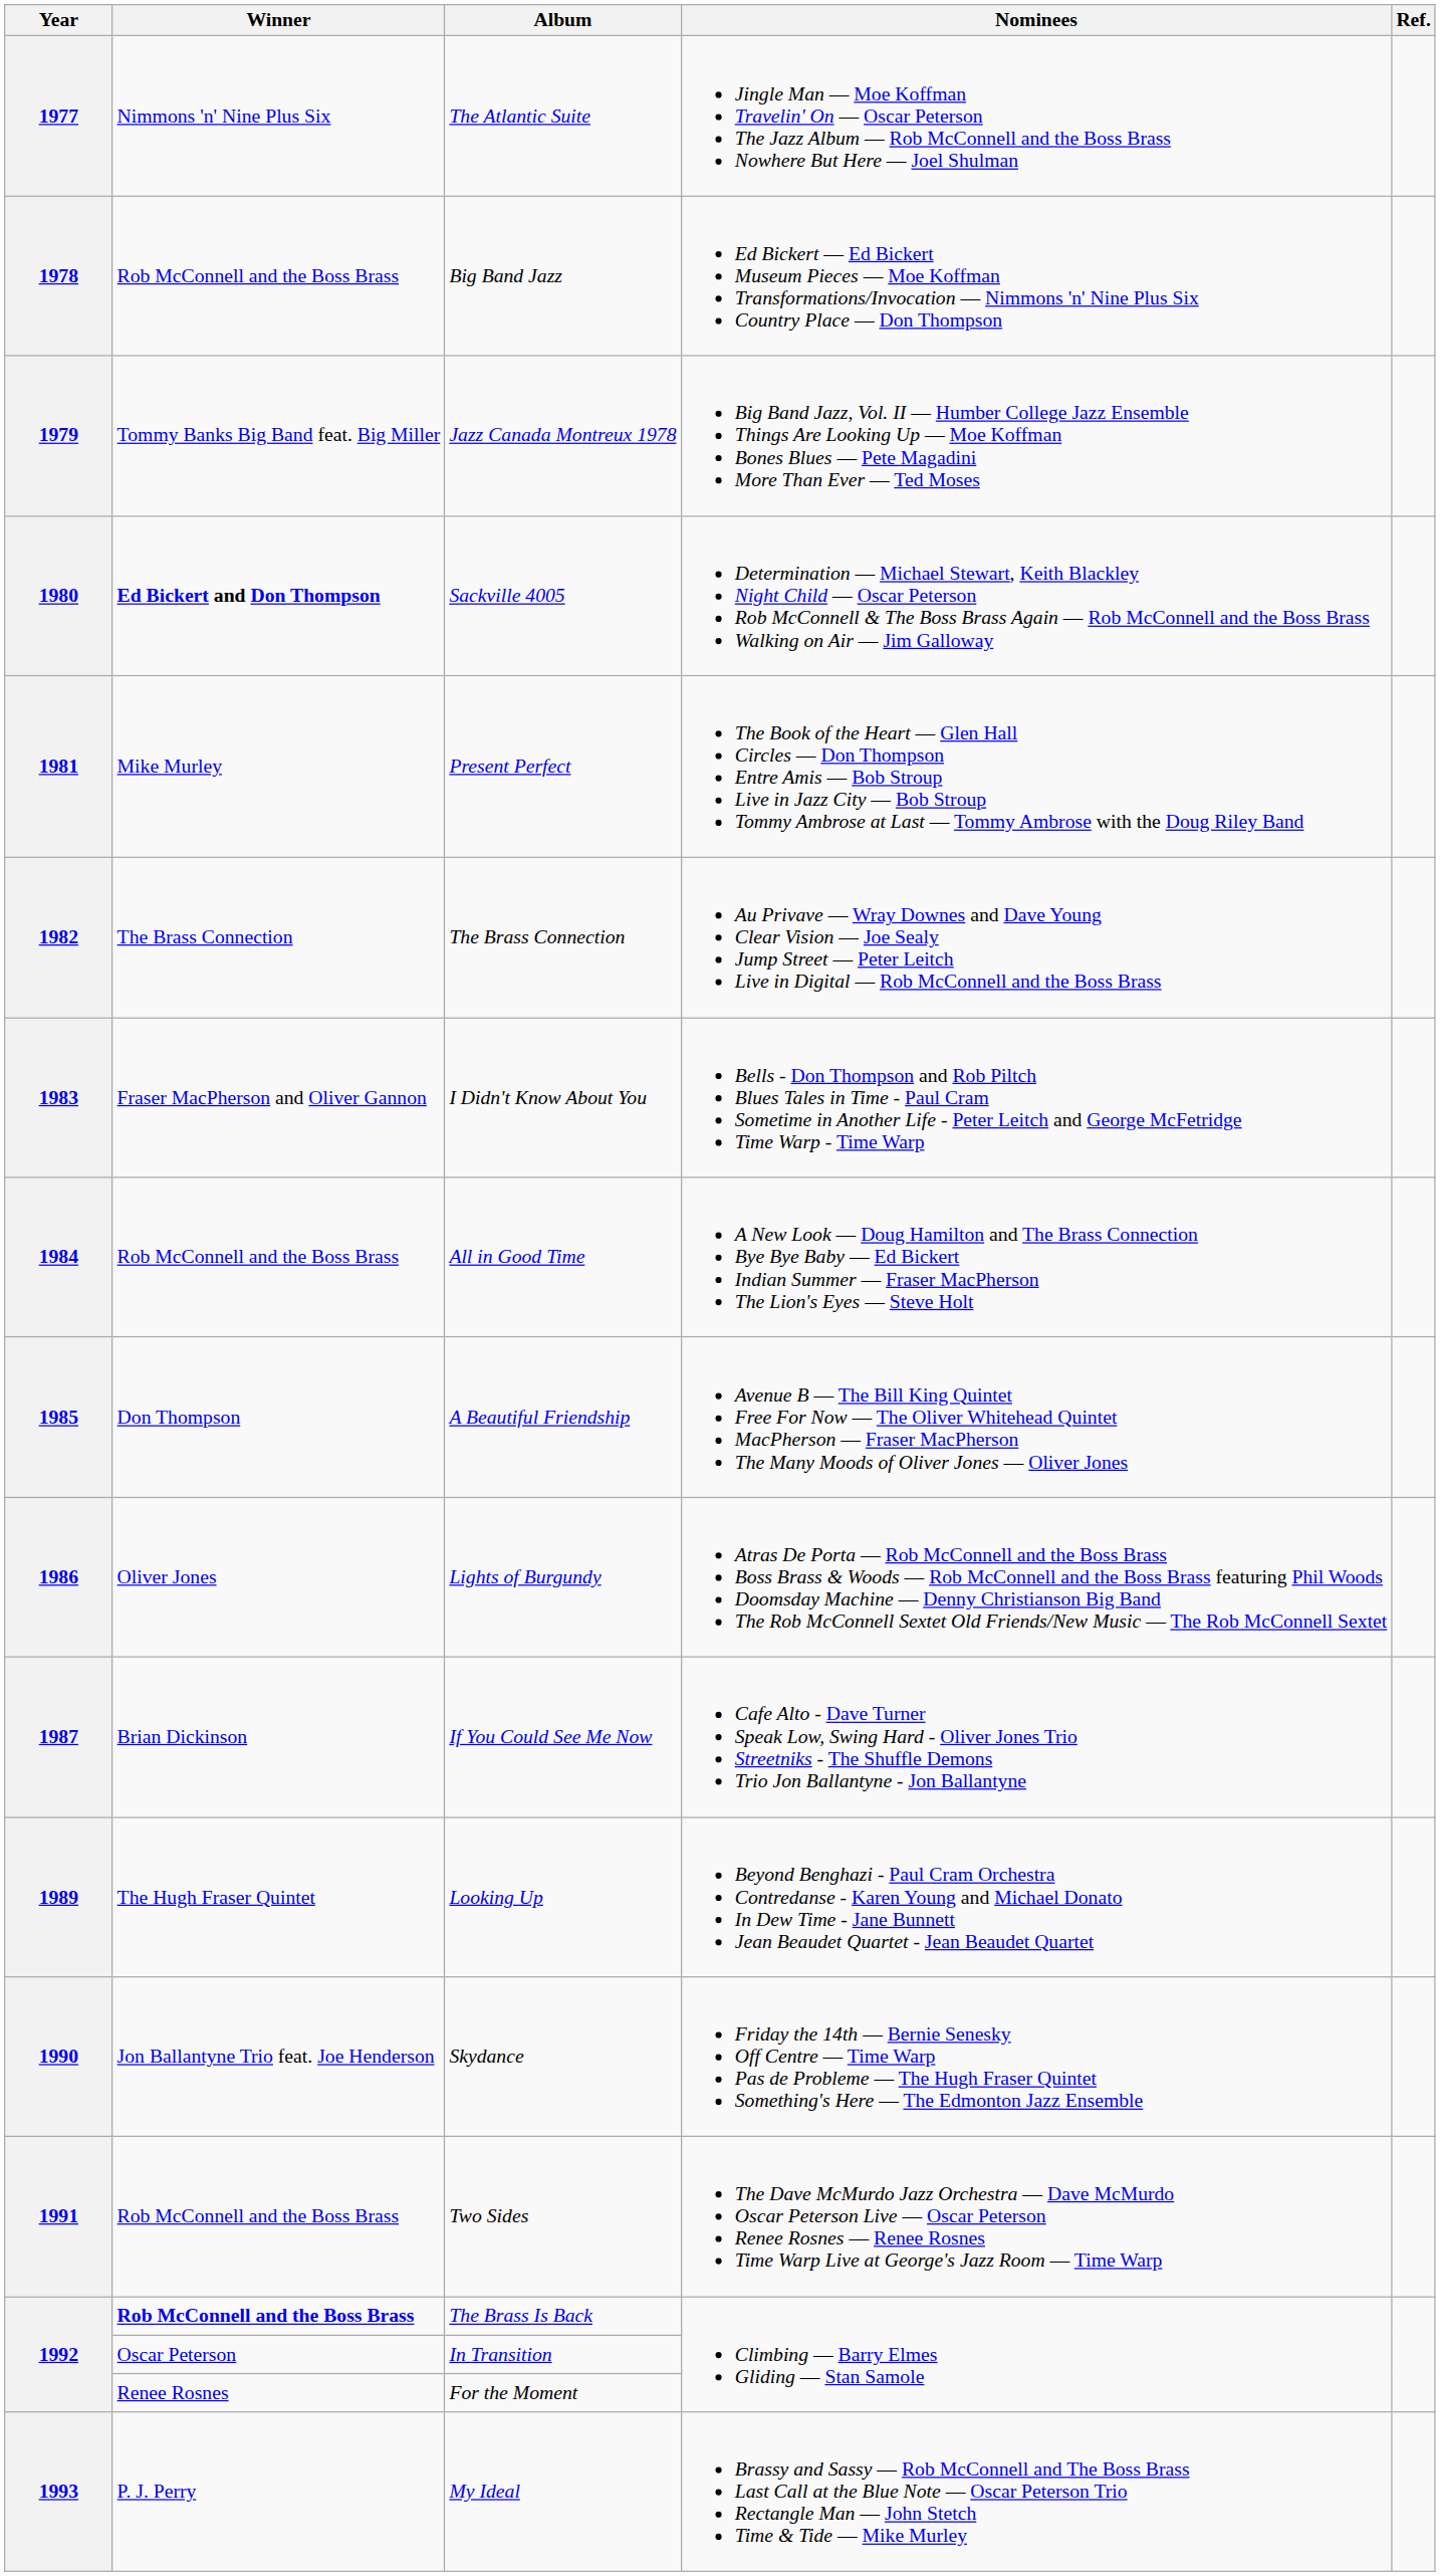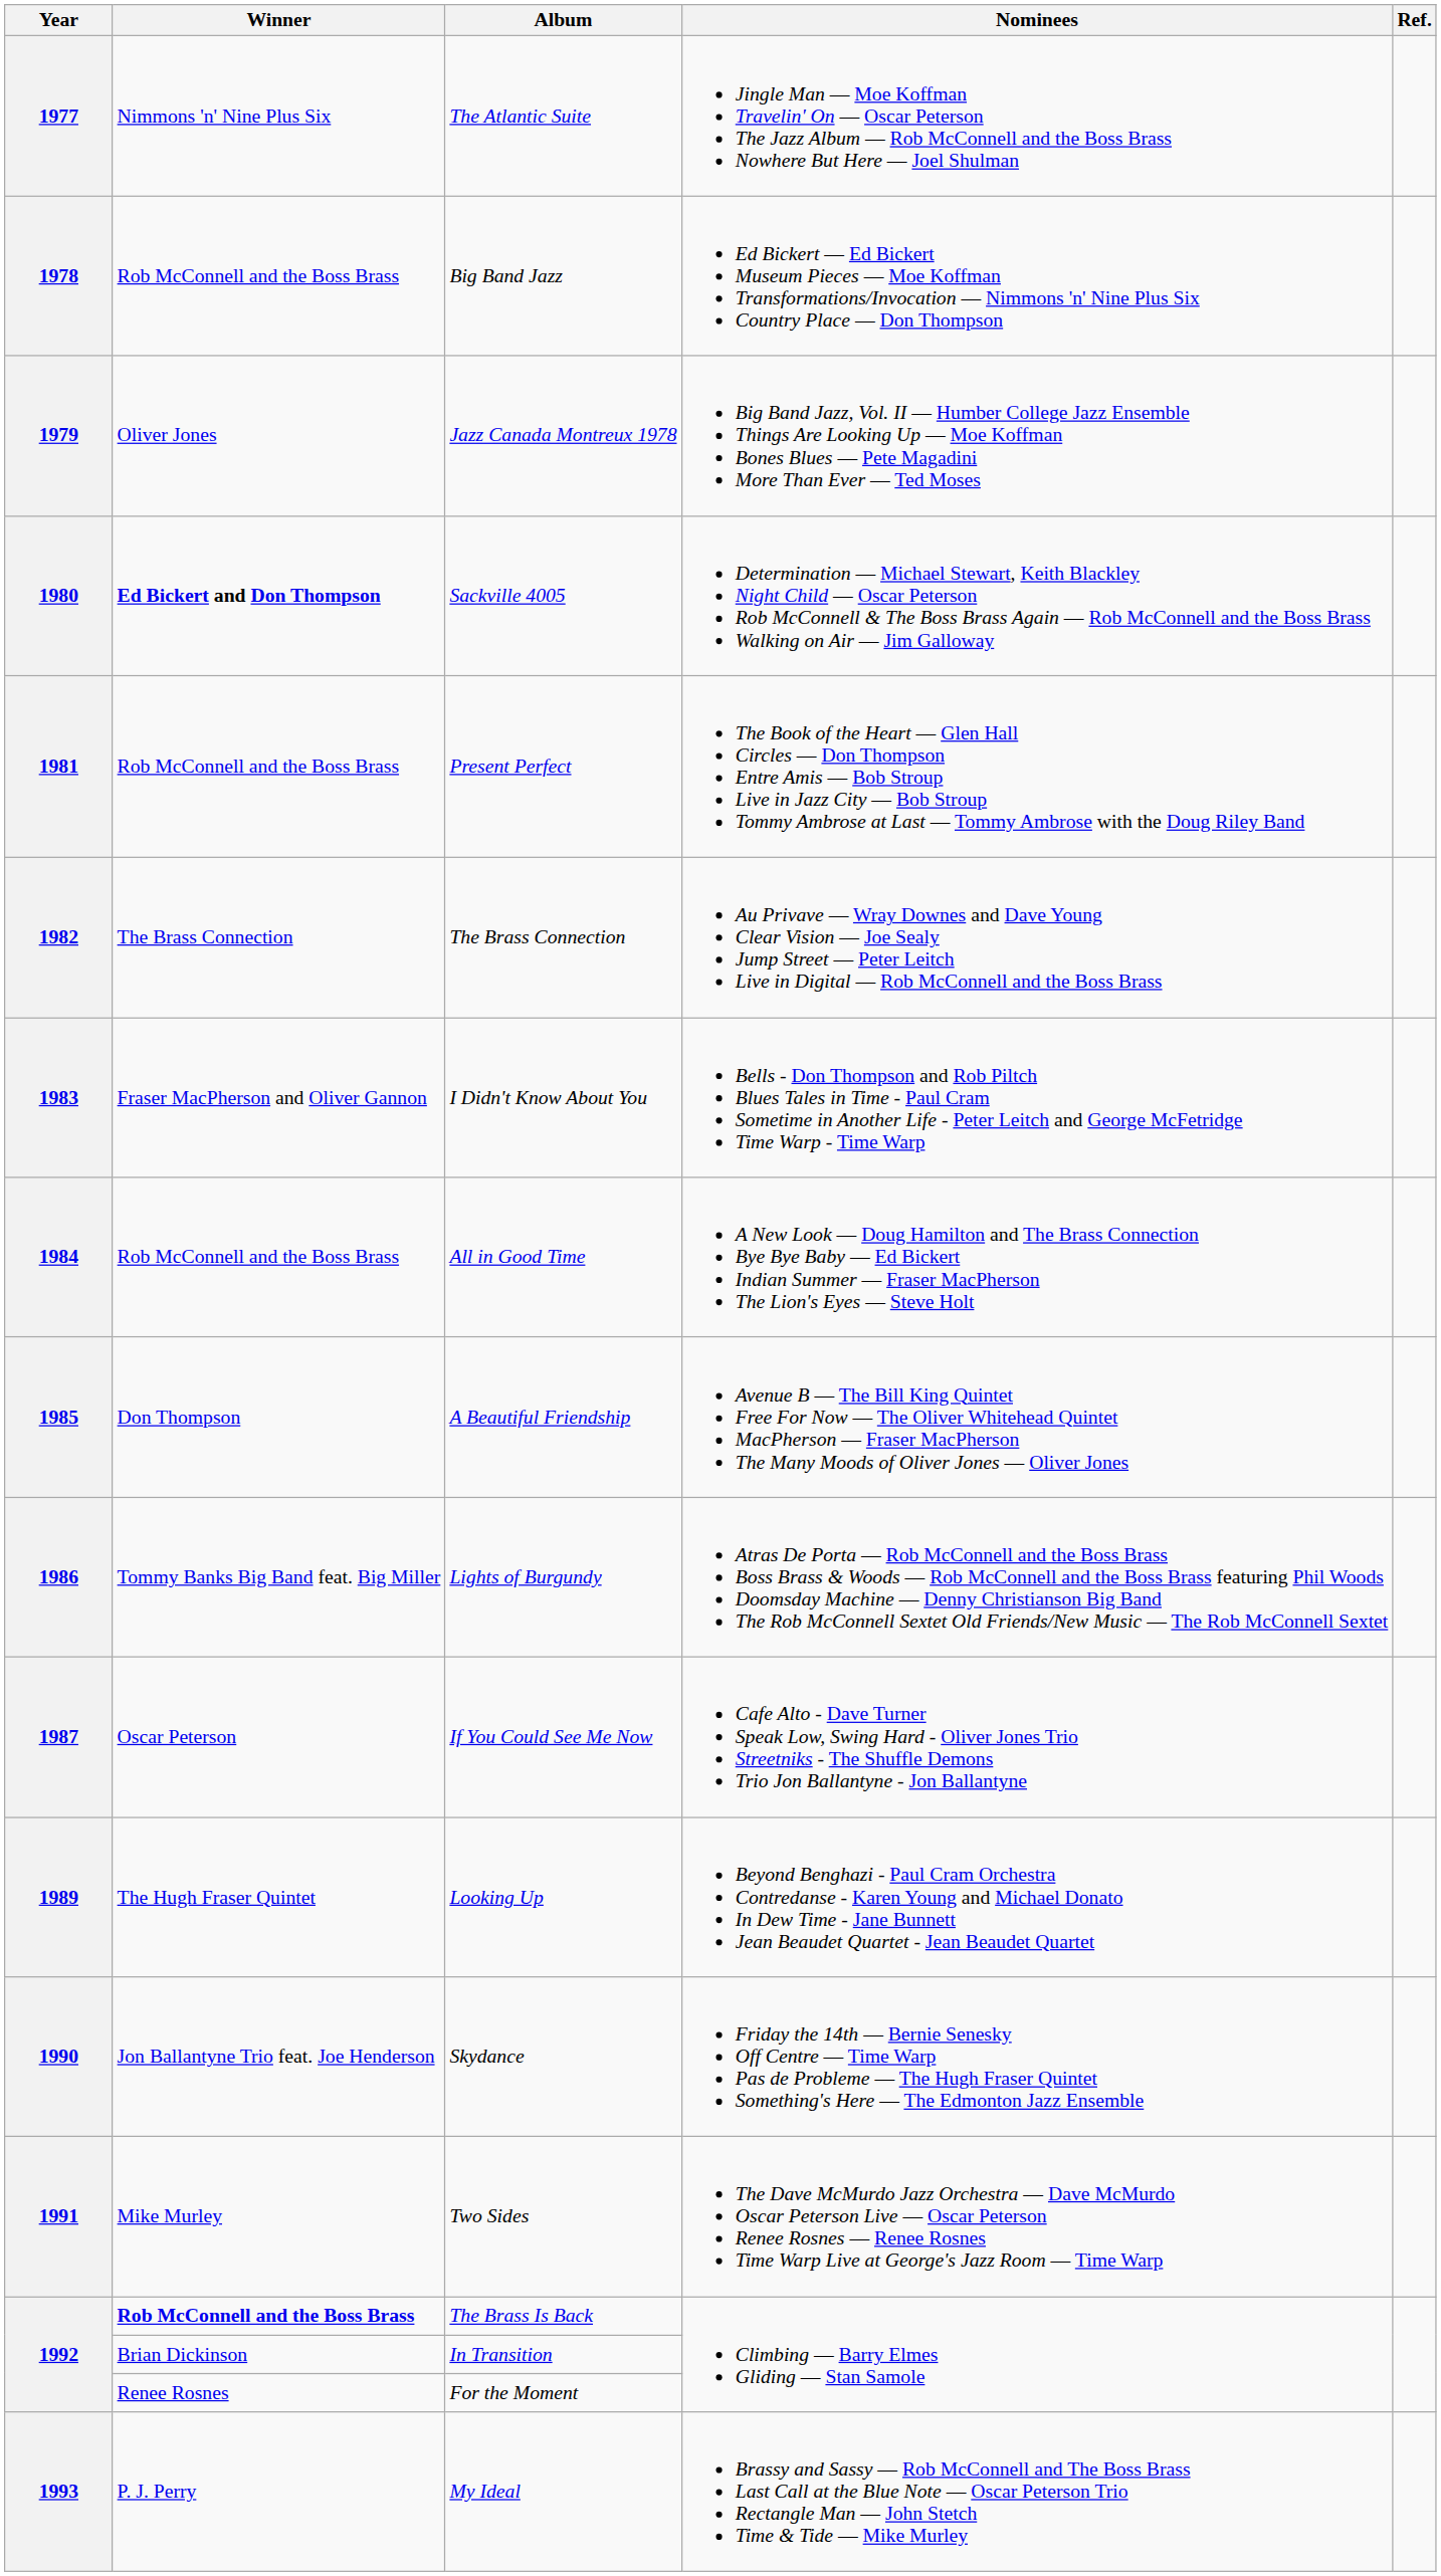Jazz Canada Montreux 1978 | Winner: Tommy Banks Big Band feat. Big Miller -> Oliver Jones
Present Perfect | Winner: Mike Murley -> Rob McConnell and the Boss Brass
Lights of Burgundy | Winner: Oliver Jones -> Tommy Banks Big Band feat. Big Miller
If You Could See Me Now | Winner: Brian Dickinson -> Oscar Peterson
Two Sides | Winner: Rob McConnell and the Boss Brass -> Mike Murley
In Transition | Winner: Oscar Peterson -> Brian Dickinson
